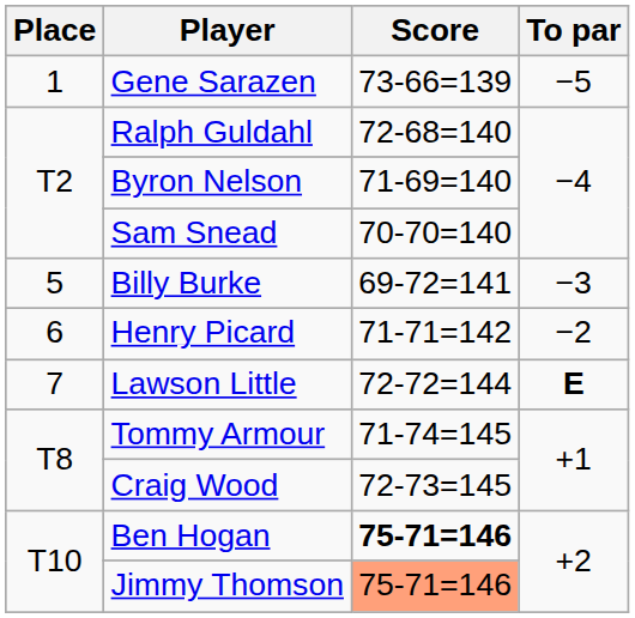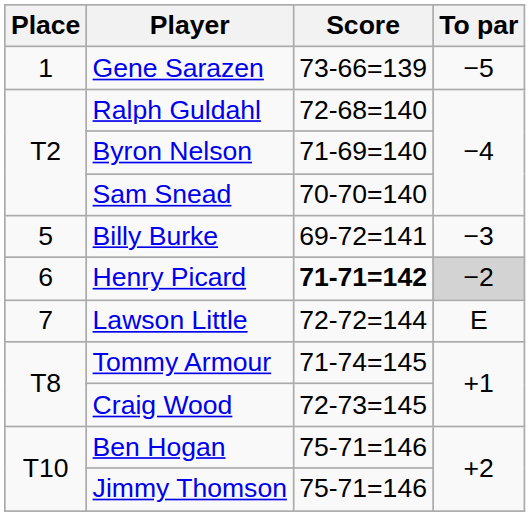Henry Picard | Score: normal -> bold
Henry Picard | To par: no background -> lightgrey background
Lawson Little | To par: bold -> normal
Ben Hogan | Score: bold -> normal
Jimmy Thomson | Score: lightsalmon background -> no background
